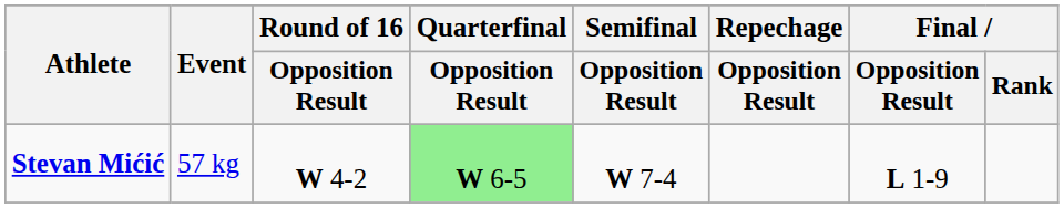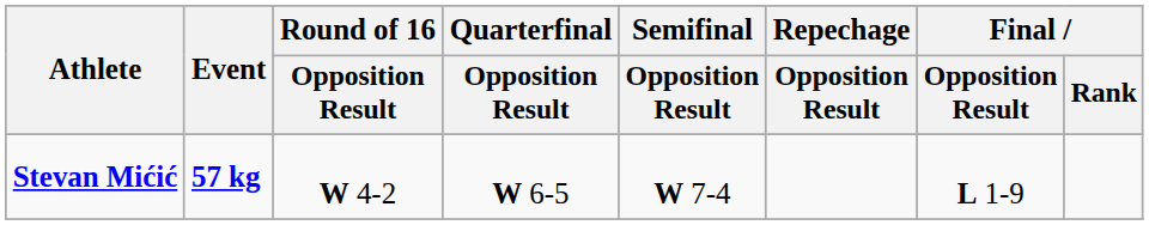Stevan Mićić | Event: normal -> bold
Stevan Mićić | Quarterfinal / Opposition Result: lightgreen background -> no background
